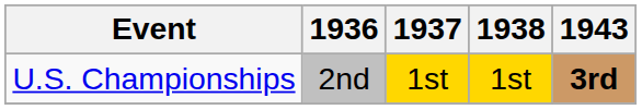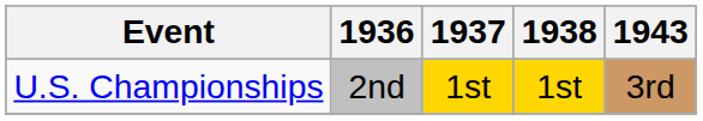U.S. Championships | 1943: bold -> normal
